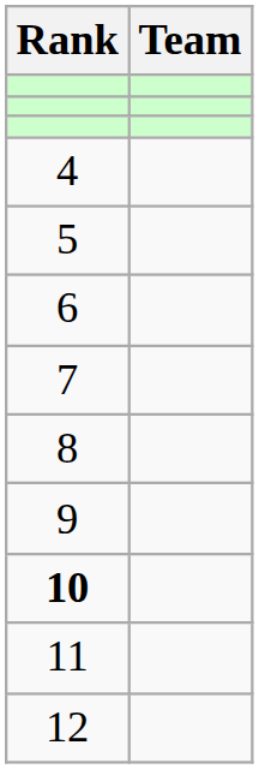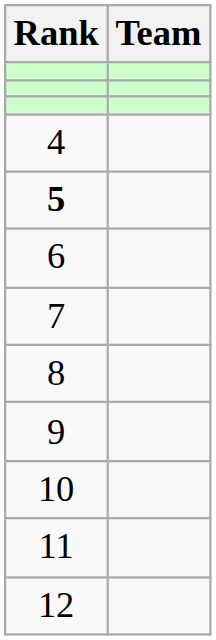row 6 | Rank: normal -> bold
row 11 | Rank: bold -> normal
